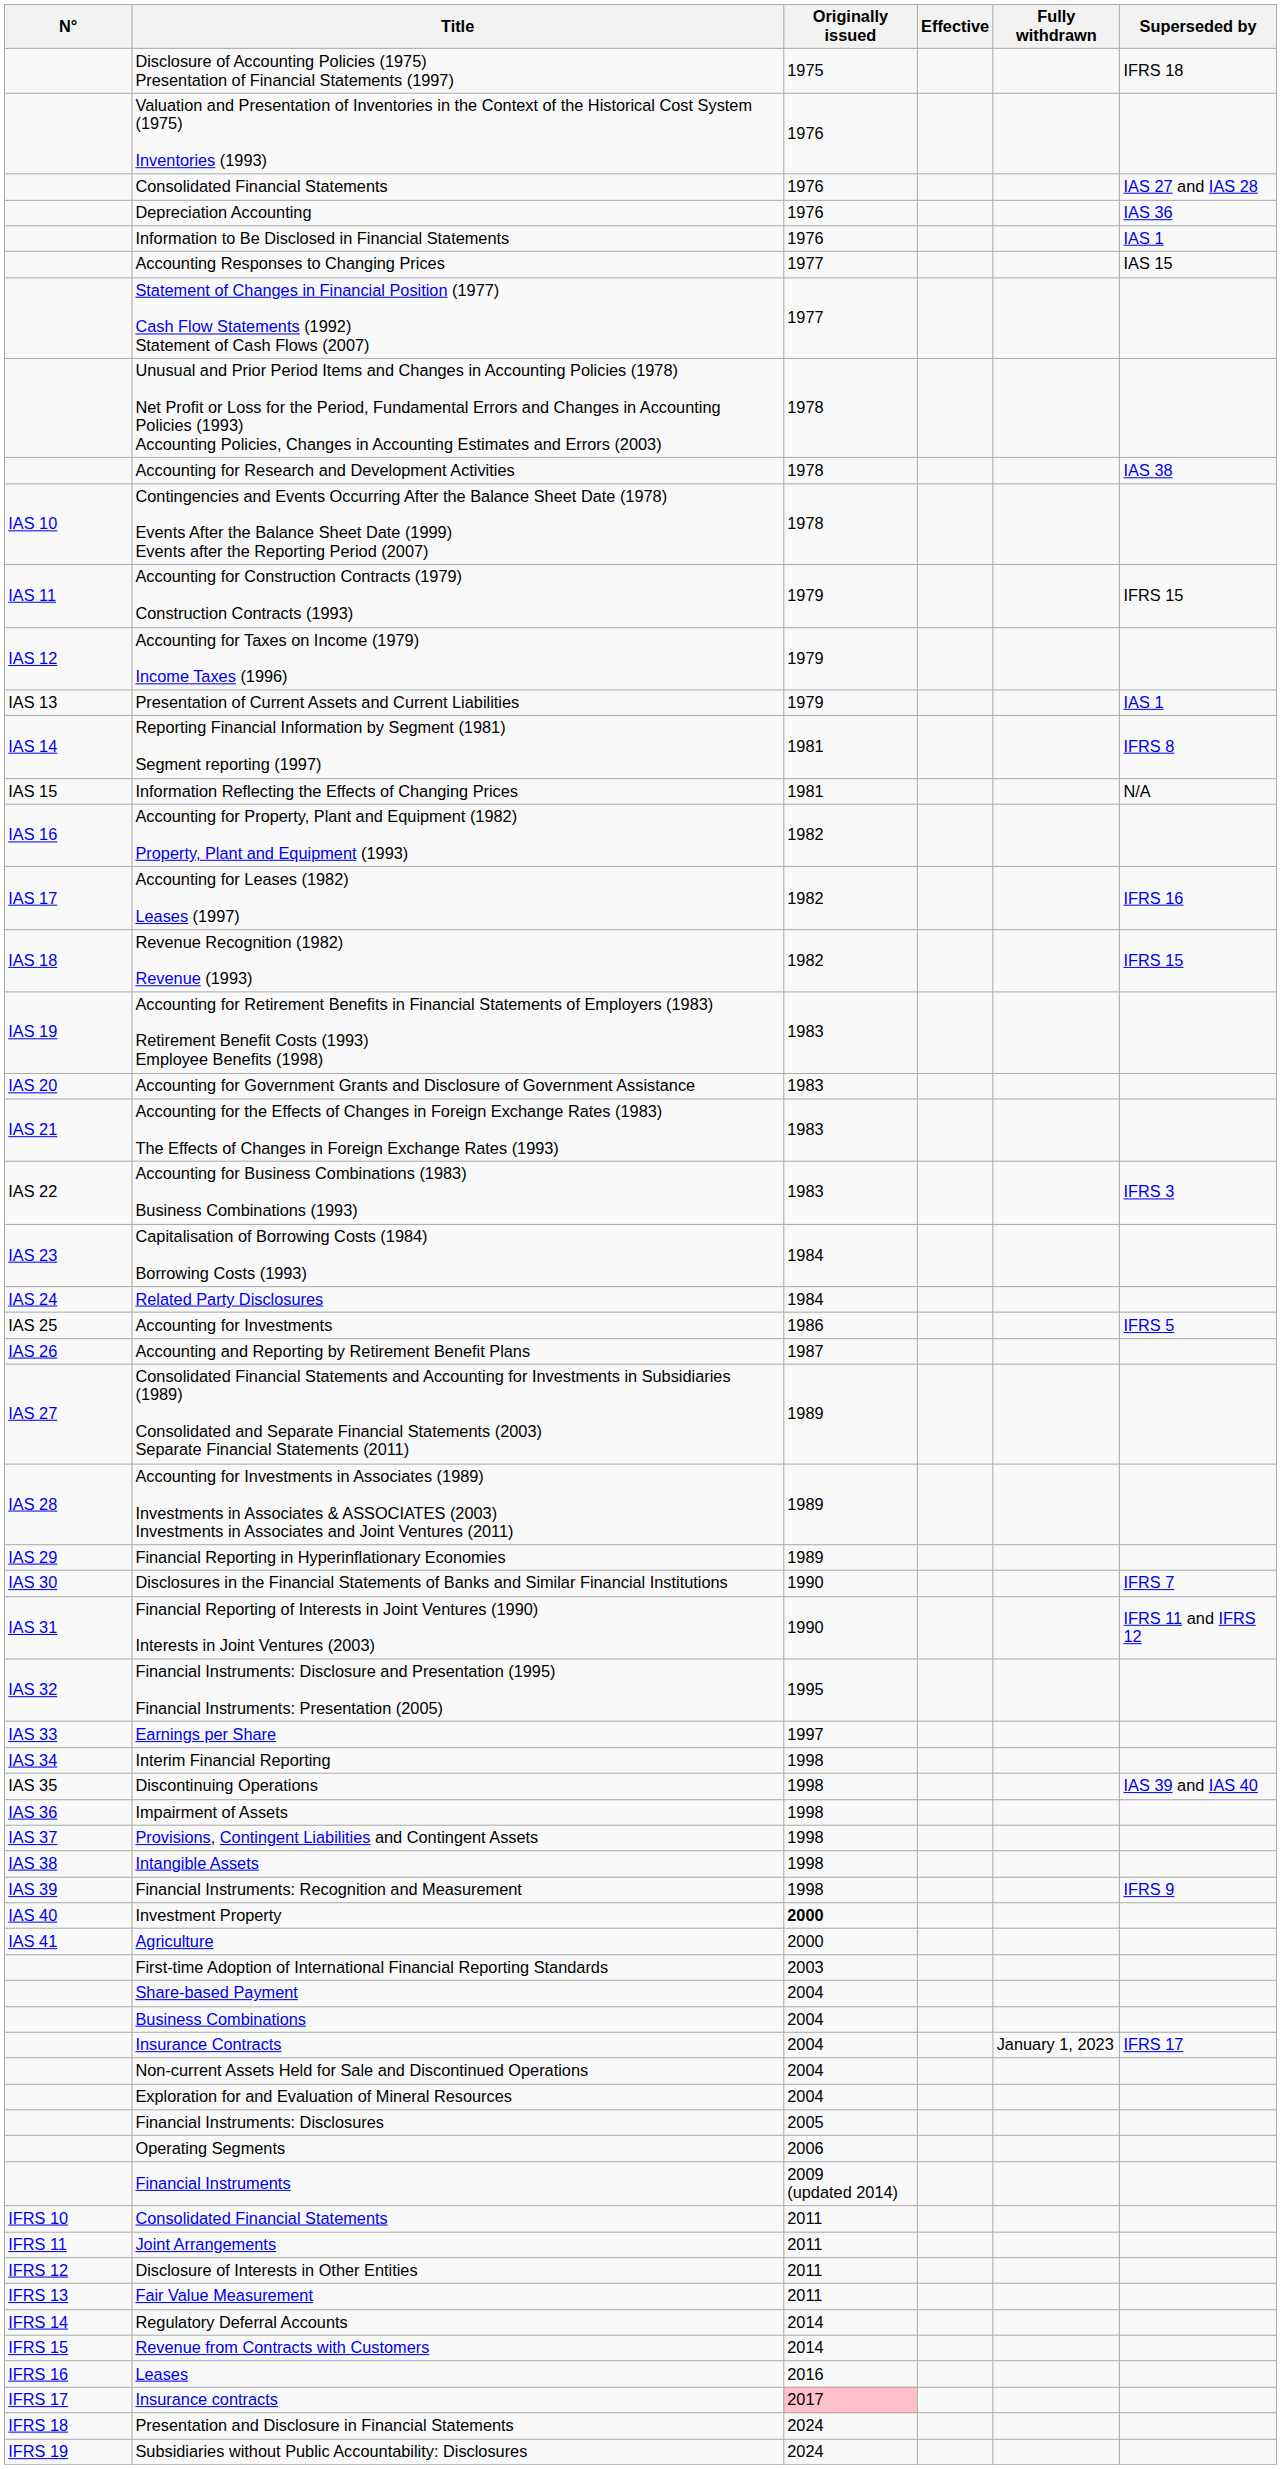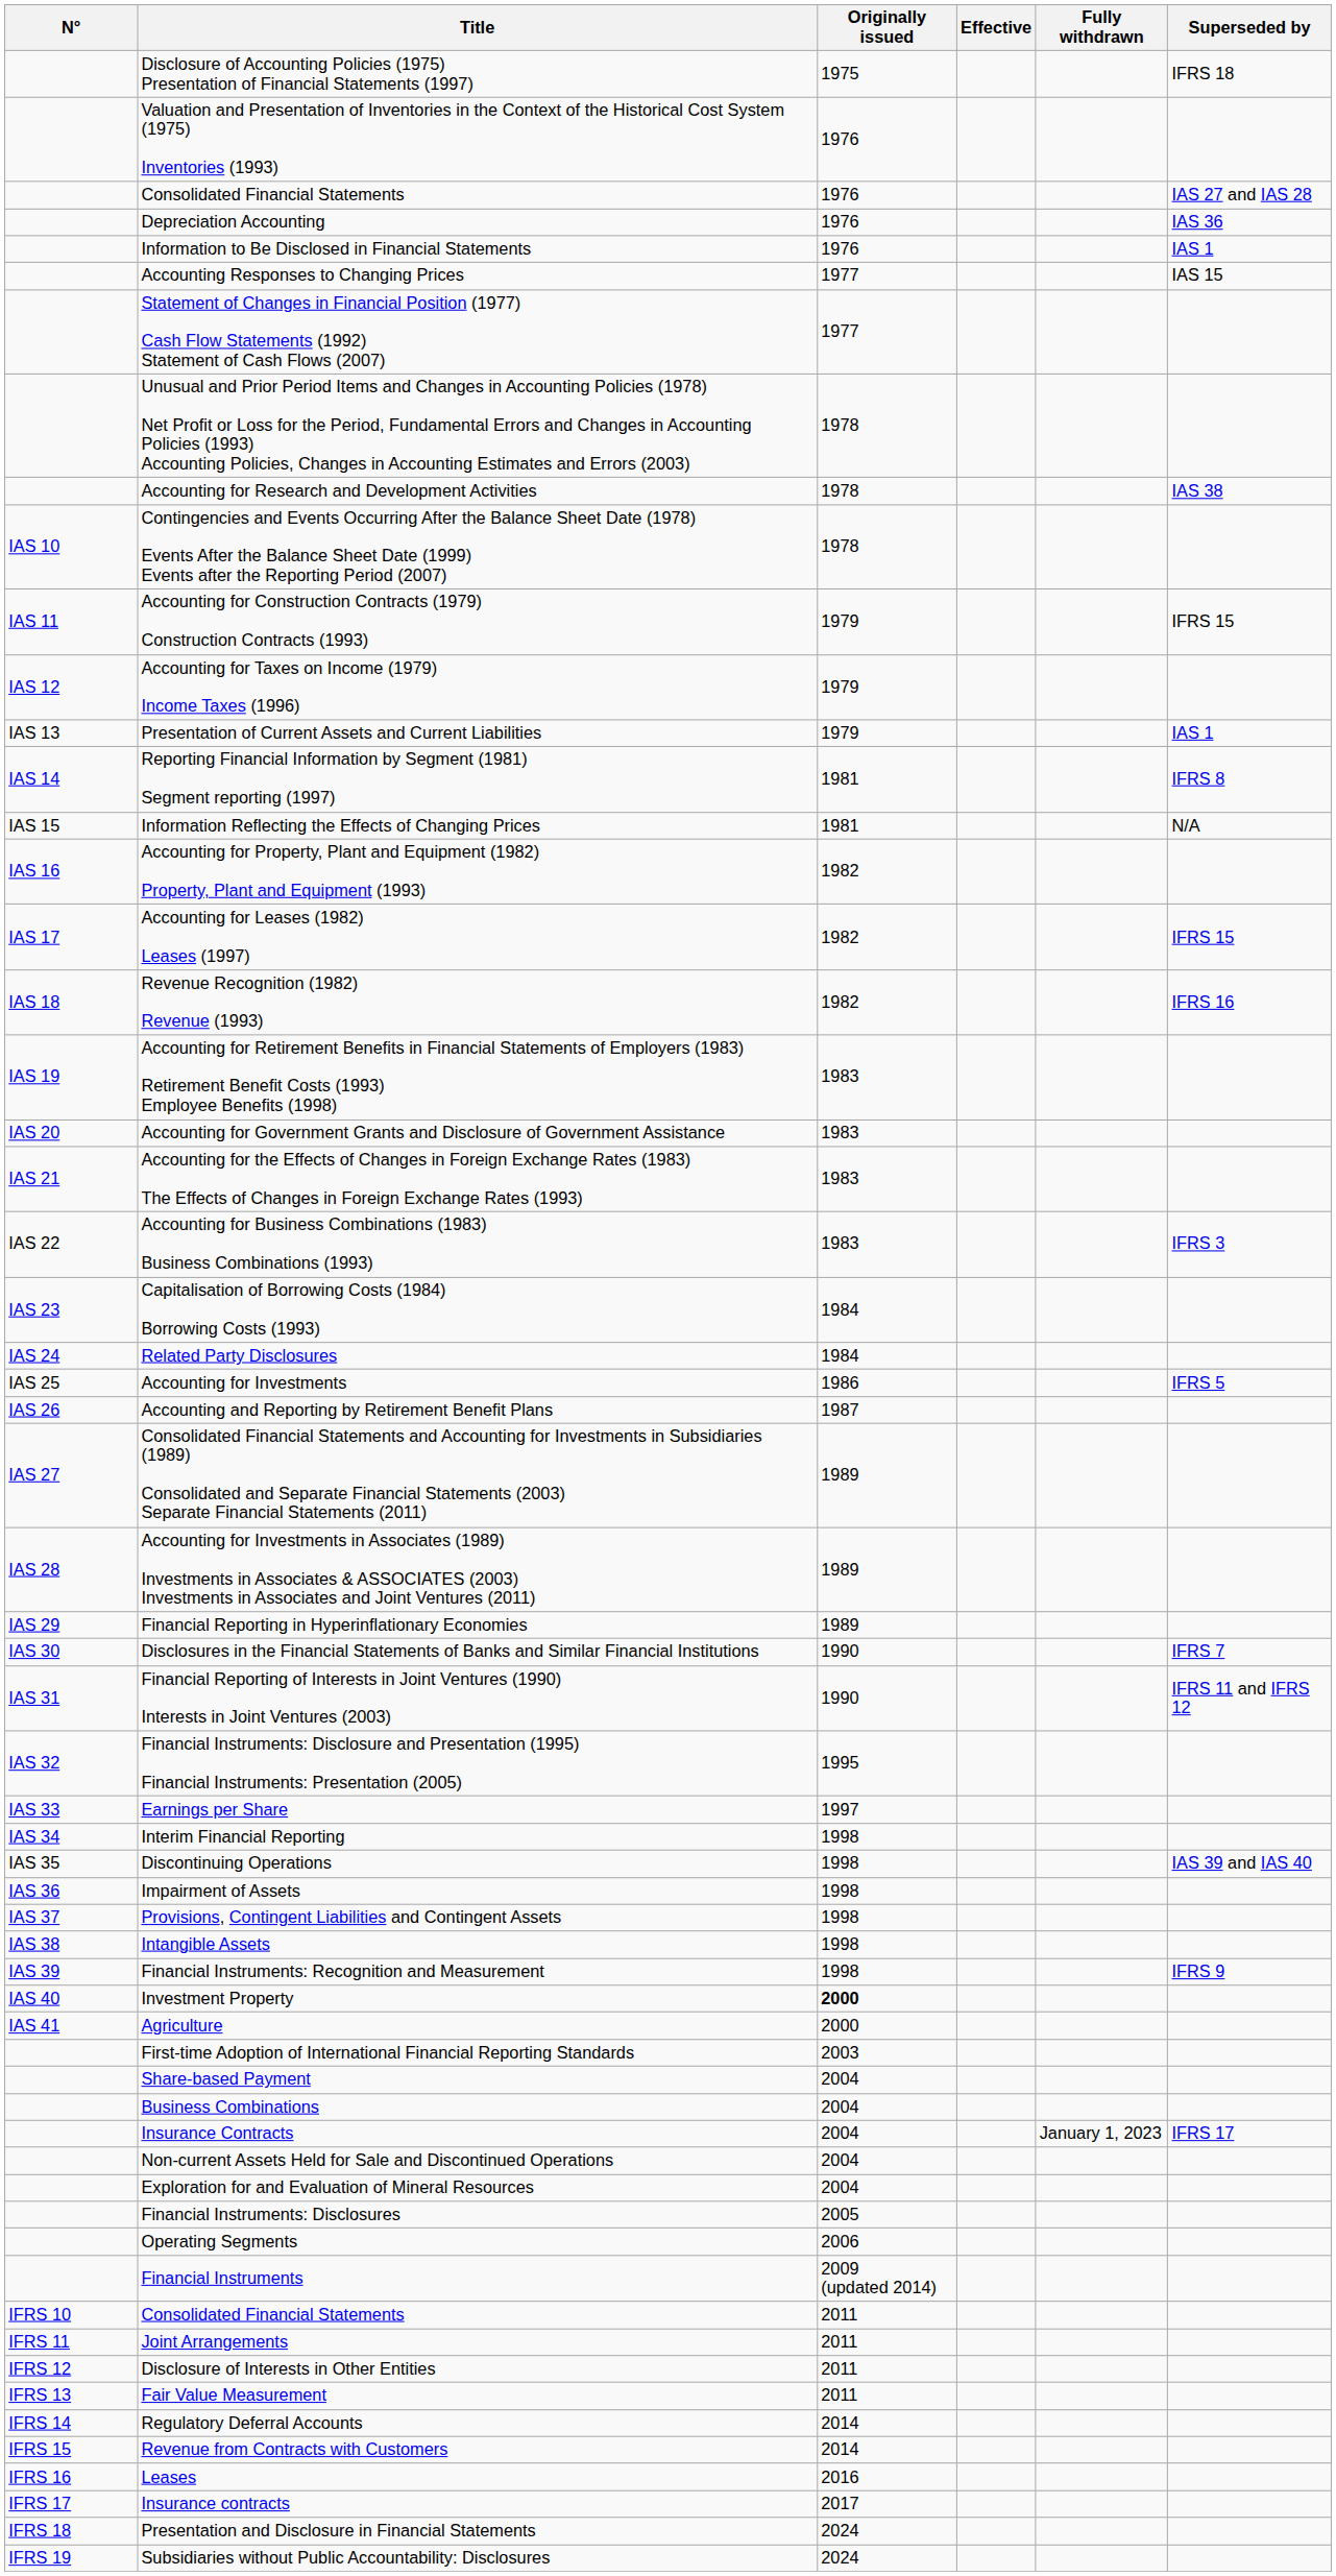Accounting for Leases (1982) Leases (1997) | Superseded by: IFRS 16 -> IFRS 15
Revenue Recognition (1982) Revenue (1993) | Superseded by: IFRS 15 -> IFRS 16
Insurance contracts | Originally issued: pink background -> no background
